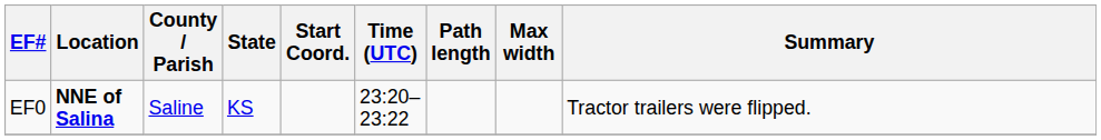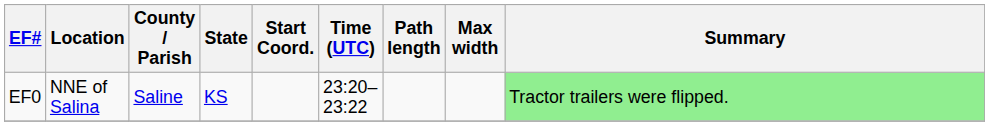EF0 | Location: bold -> normal
EF0 | Summary: no background -> lightgreen background
